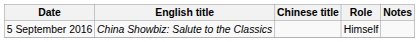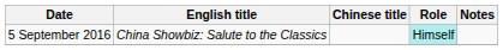5 September 2016 | Role: no background -> paleturquoise background
